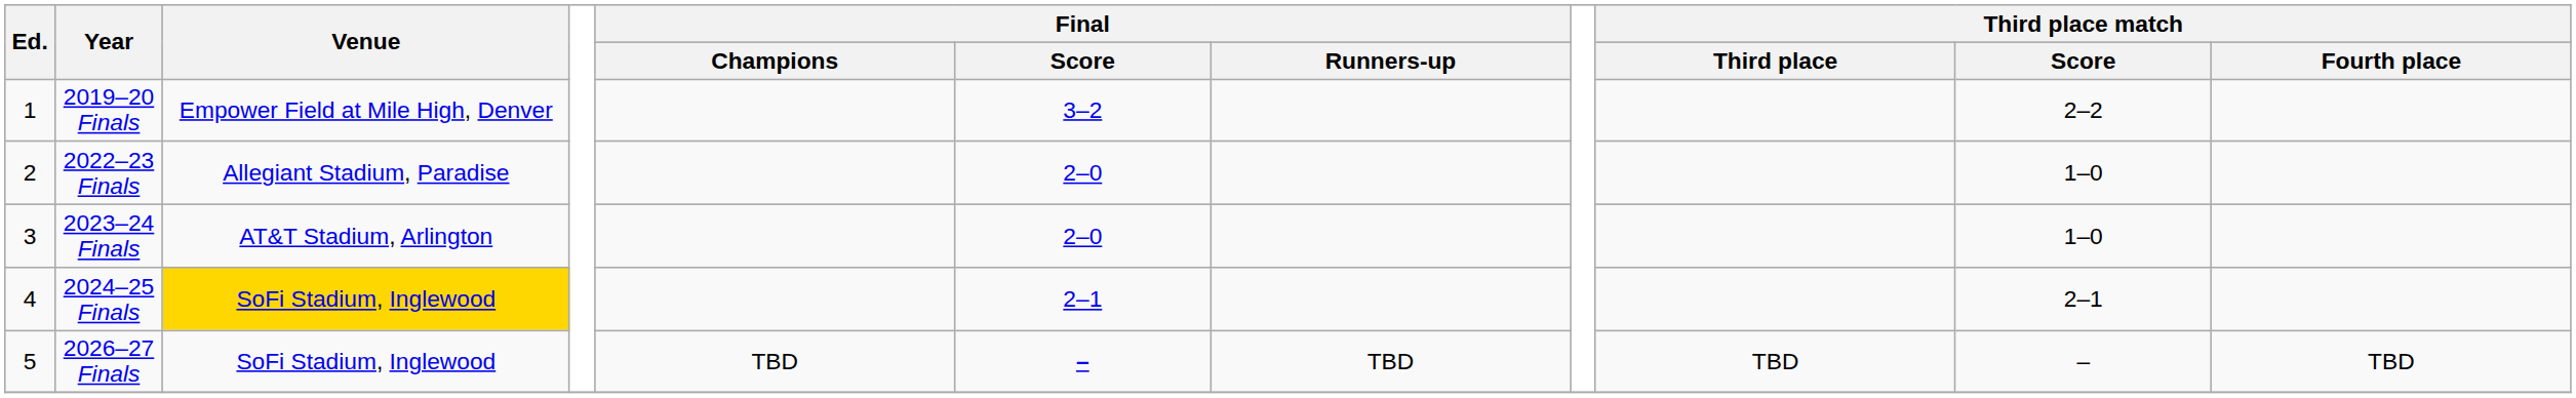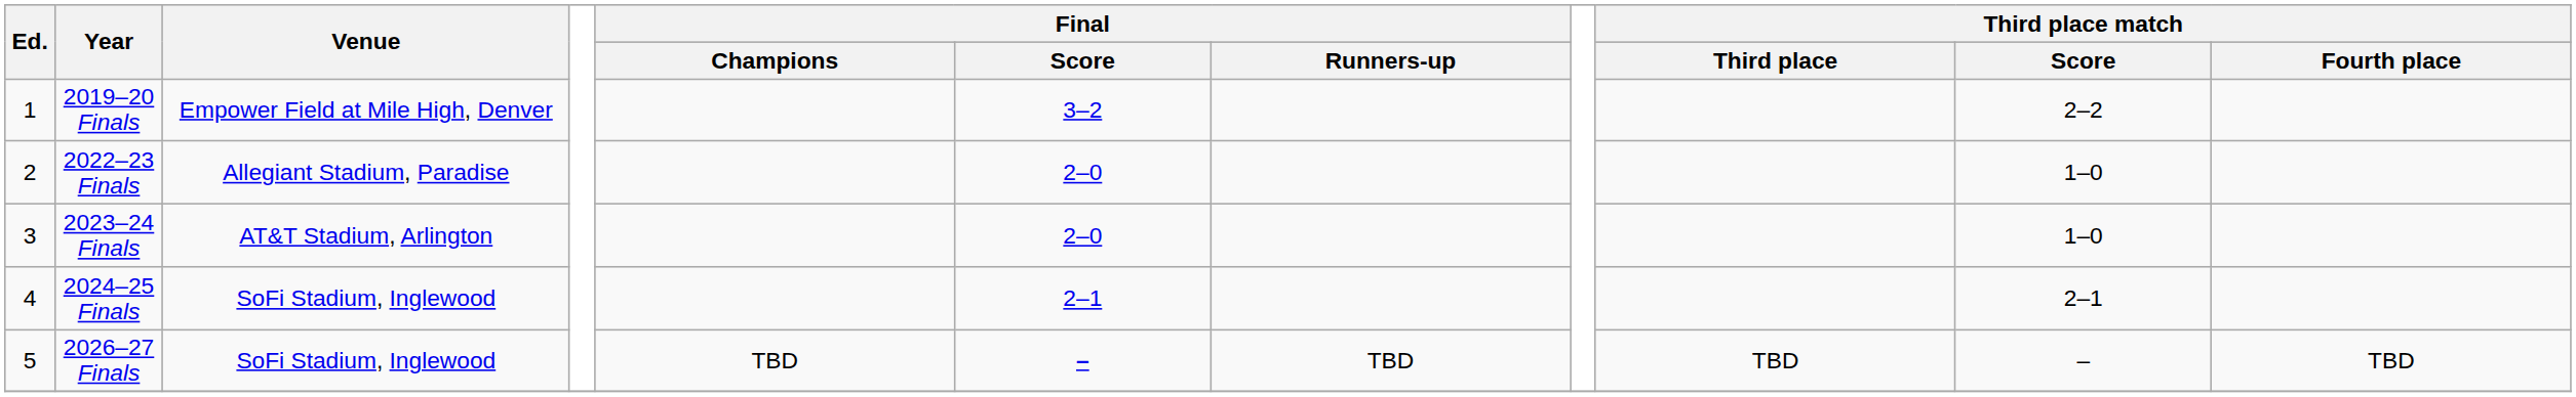2024–25 Finals | Venue: gold background -> no background
